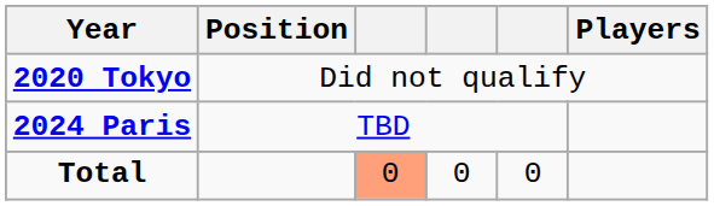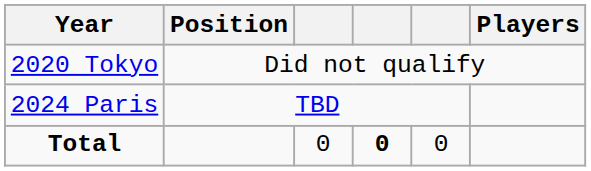2020 Tokyo | Year: bold -> normal
2024 Paris | Year: bold -> normal
Total | column 3: lightsalmon background -> no background
Total | column 4: normal -> bold
